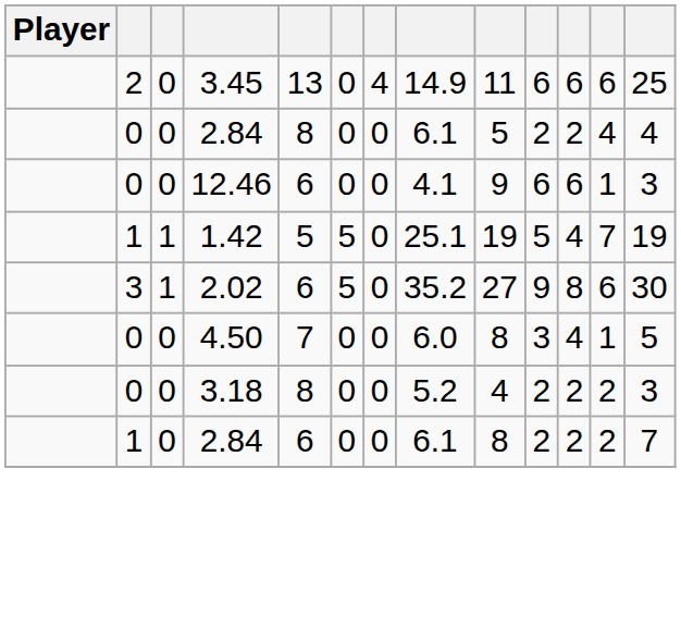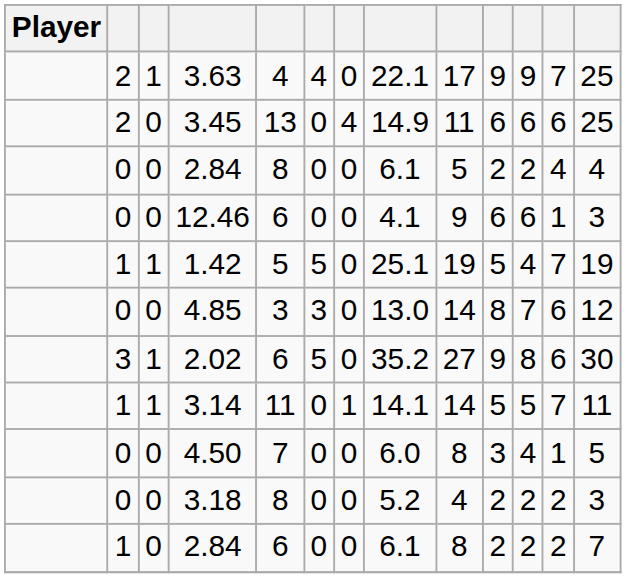+ row: 2 | 1 | 3.63 | 4 | 4 | 0 | 22.1 | 17 | 9 | 9 | 7 | 25
+ row: 0 | 0 | 4.85 | 3 | 3 | 0 | 13.0 | 14 | 8 | 7 | 6 | 12
+ row: 1 | 1 | 3.14 | 11 | 0 | 1 | 14.1 | 14 | 5 | 5 | 7 | 11
